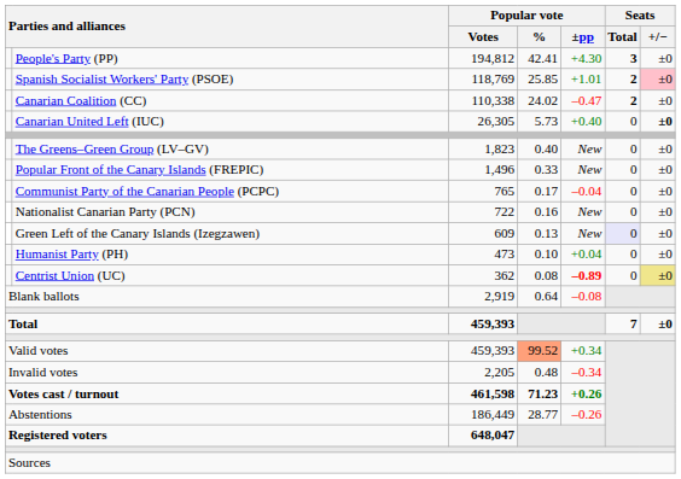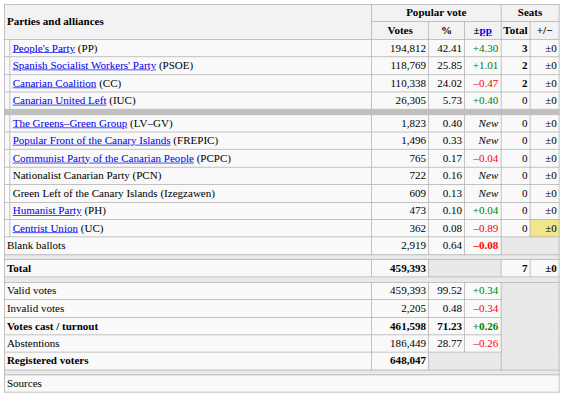Spanish Socialist Workers' Party (PSOE) | Seats / +/−: pink background -> no background
Canarian United Left (IUC) | Seats / +/−: bold -> normal
Green Left of the Canary Islands (Izegzawen) | Seats / Total: lavender background -> no background
Centrist Union (UC) | Popular vote / ±pp: bold -> normal
Blank ballots | Popular vote / ±pp: normal -> bold
Valid votes | Popular vote / %: lightsalmon background -> no background
